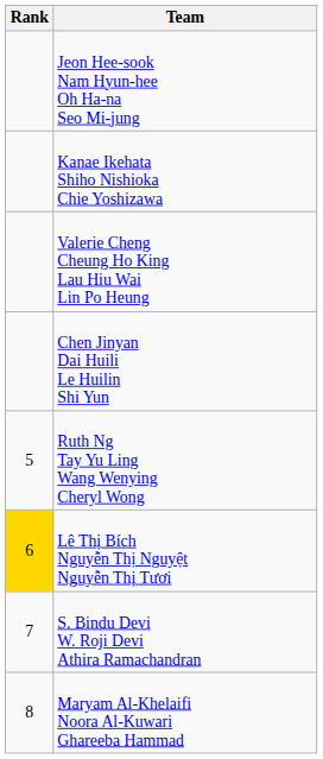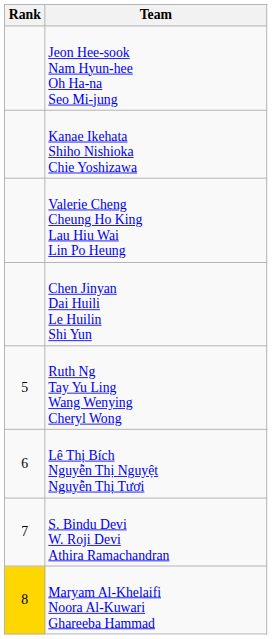Lê Thị Bích Nguyễn Thị Nguyệt Nguyễn Thị Tươi | Rank: gold background -> no background
Maryam Al-Khelaifi Noora Al-Kuwari Ghareeba Hammad | Rank: no background -> gold background
